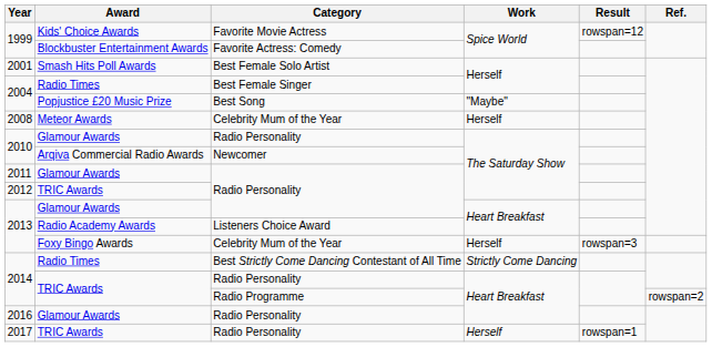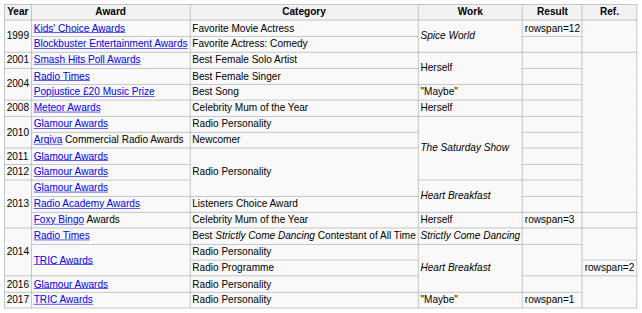2012 | Award: TRIC Awards -> Glamour Awards
2017 | Work: Herself -> "Maybe"
